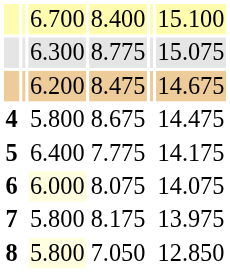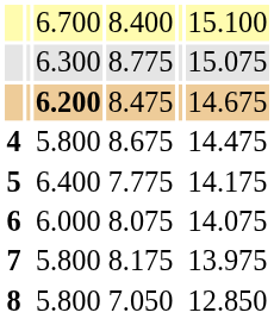8.475 | column 2: normal -> bold
8.075 | column 2: lightyellow background -> no background
7.050 | column 2: lightyellow background -> no background
